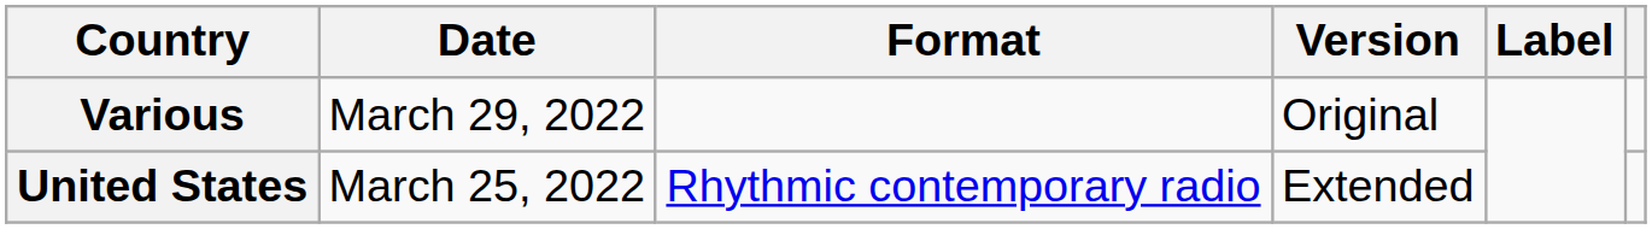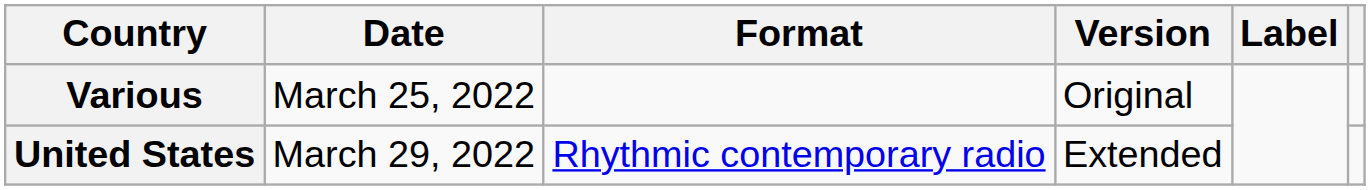Various | Date: March 29, 2022 -> March 25, 2022
United States | Date: March 25, 2022 -> March 29, 2022
